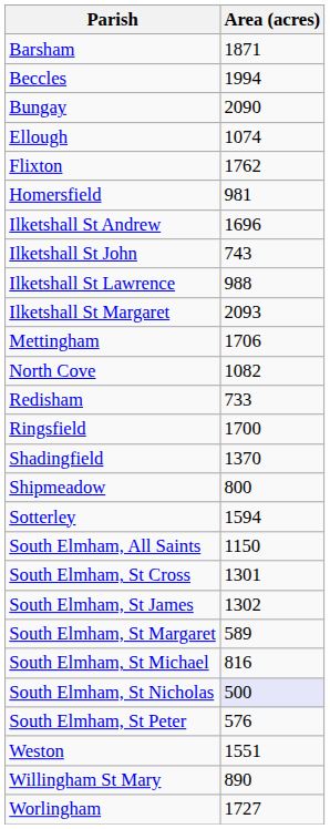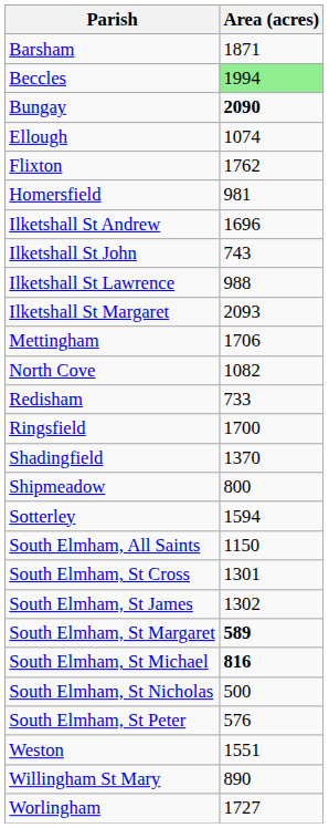Beccles | Area (acres): no background -> lightgreen background
Bungay | Area (acres): normal -> bold
South Elmham, St Margaret | Area (acres): normal -> bold
South Elmham, St Michael | Area (acres): normal -> bold
South Elmham, St Nicholas | Area (acres): lavender background -> no background
